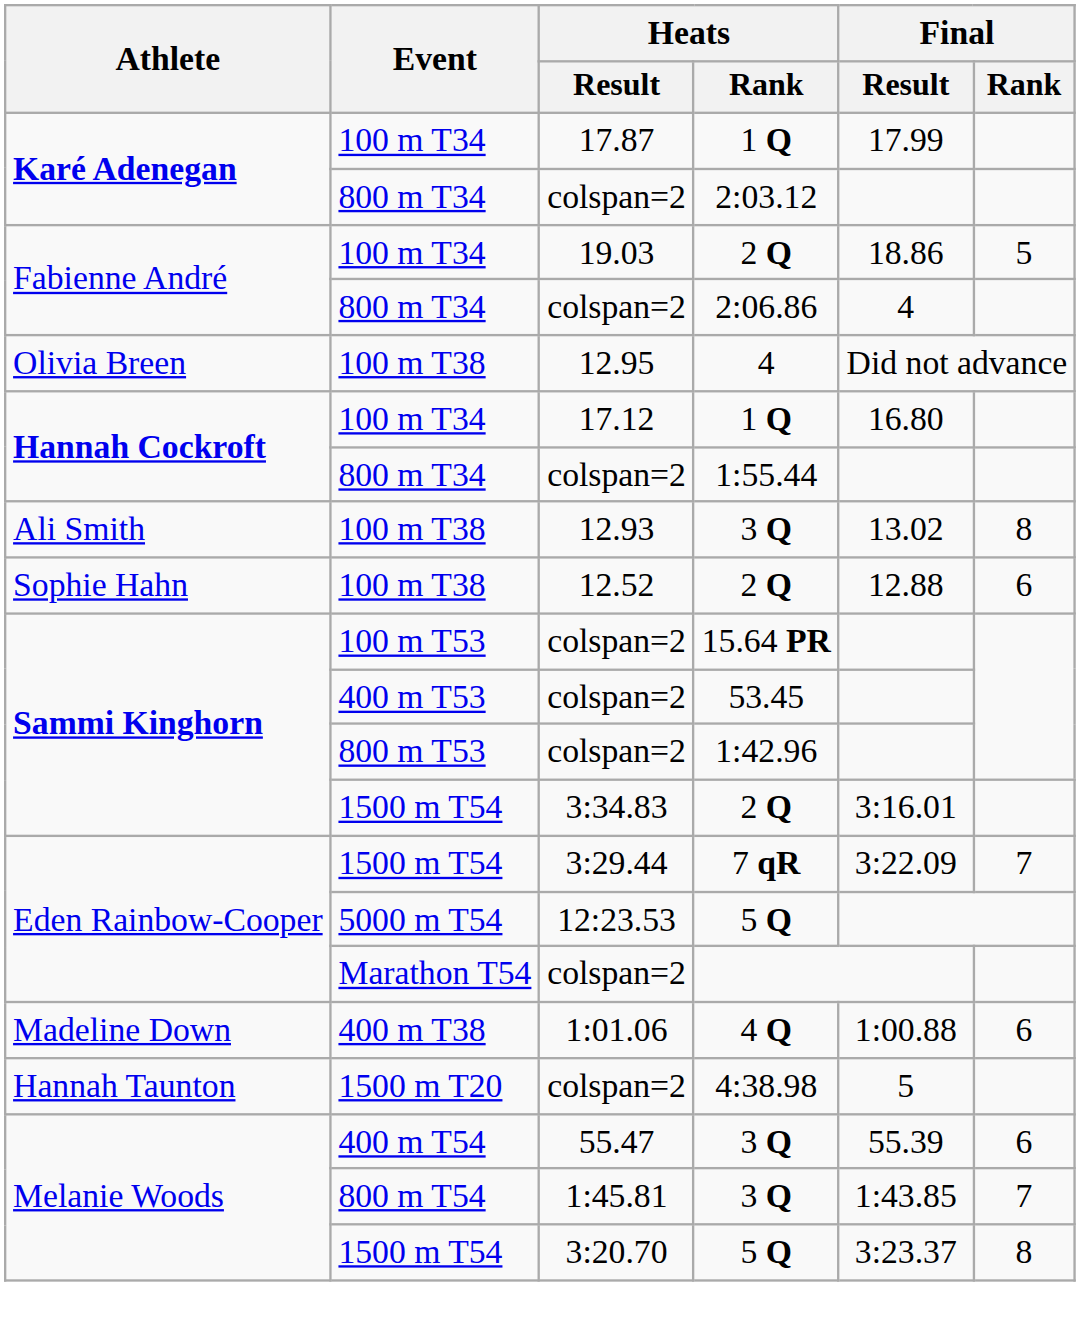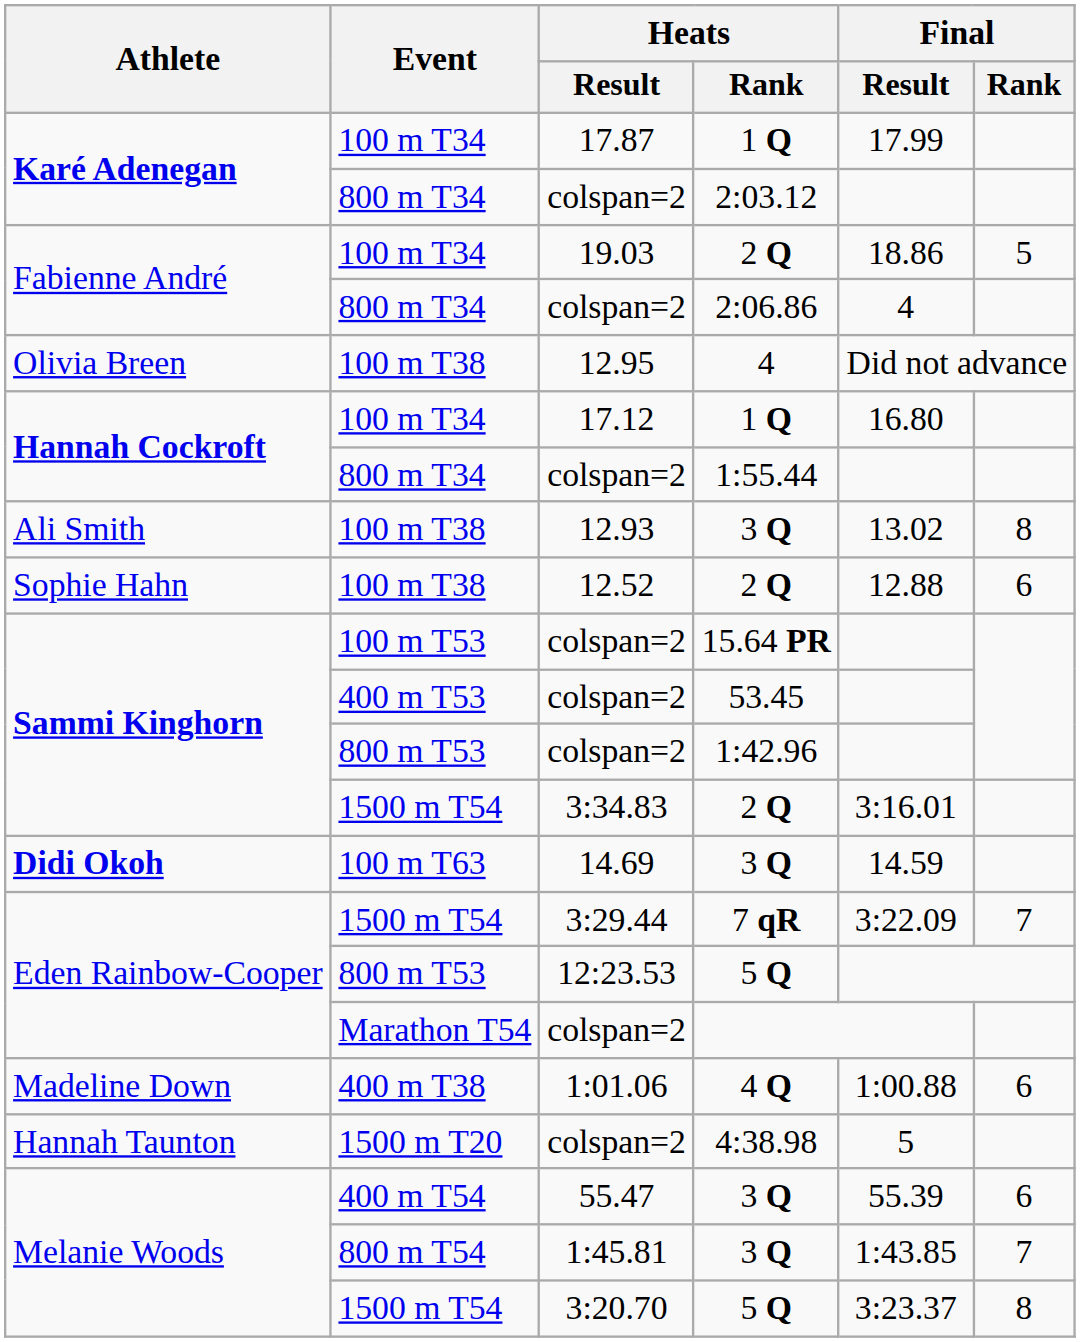+ row: Didi Okoh | 100 m T63 | 14.69 | 3 Q | 14.59
12:23.53 | Event: 5000 m T54 -> 800 m T53
